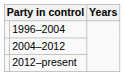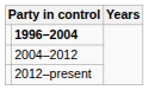1996–2004 | column 2: normal -> bold
